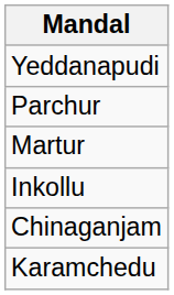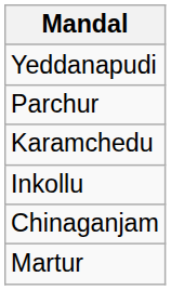row 4 | column 1: Martur -> Karamchedu
row 7 | column 1: Karamchedu -> Martur
